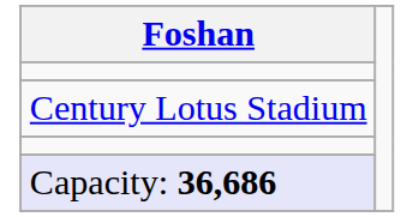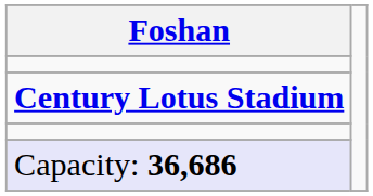row 3 | Foshan: normal -> bold
